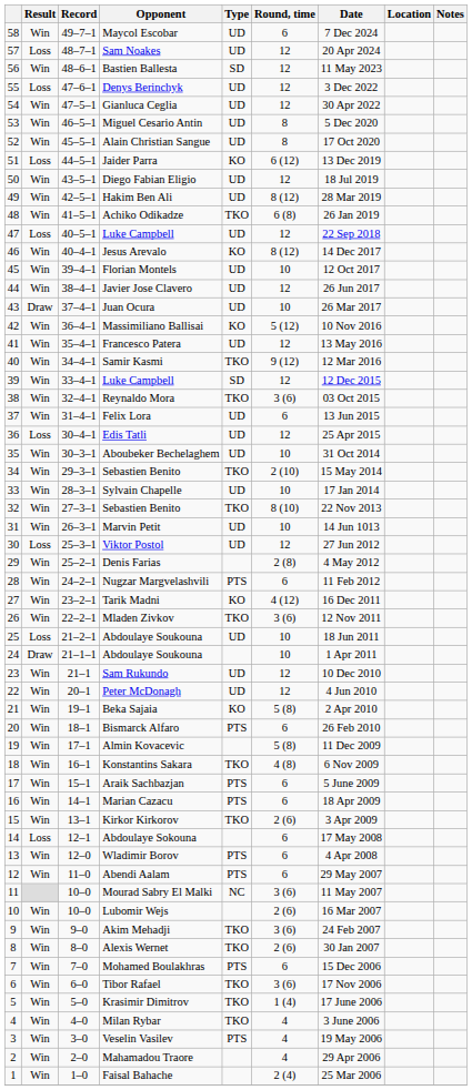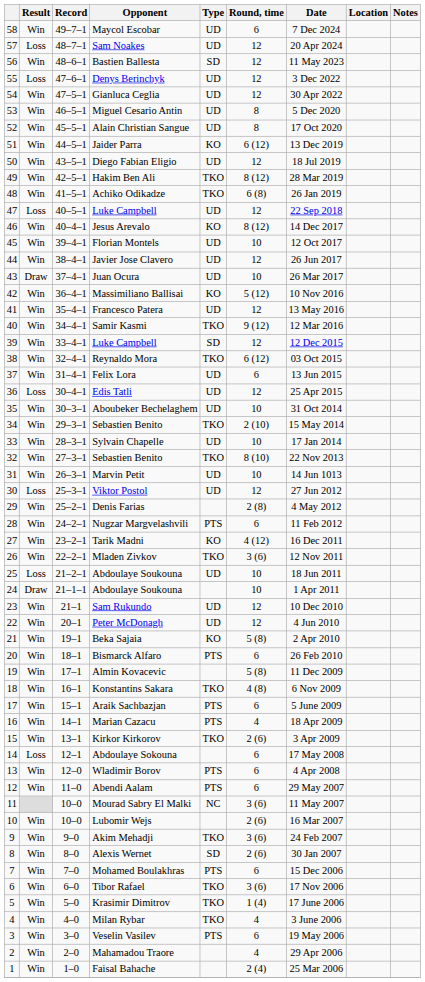Jaider Parra | Result: Loss -> Win
Hakim Ben Ali | Type: UD -> TKO
Reynaldo Mora | Round, time: 3 (6) -> 6 (12)
Marian Cazacu | Round, time: 6 -> 4
Alexis Wernet | Type: TKO -> SD
Veselin Vasilev | Round, time: 4 -> 6
